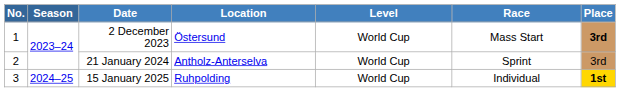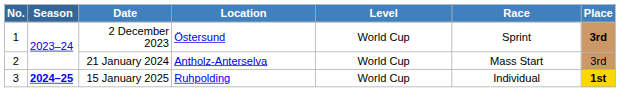2 December 2023 | Race: Mass Start -> Sprint
21 January 2024 | Race: Sprint -> Mass Start
15 January 2025 | Season: normal -> bold
